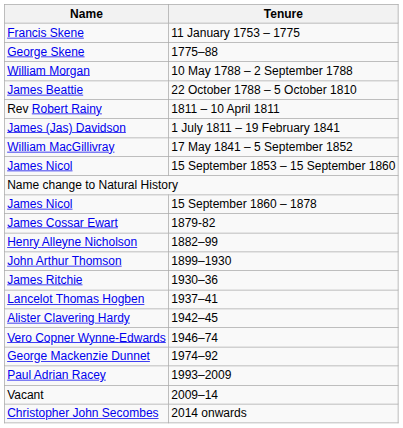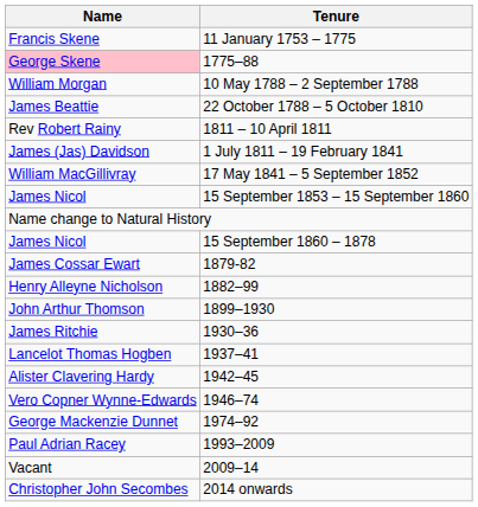row 3 | Name: no background -> pink background
